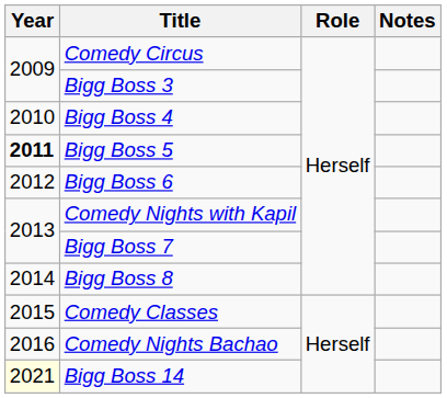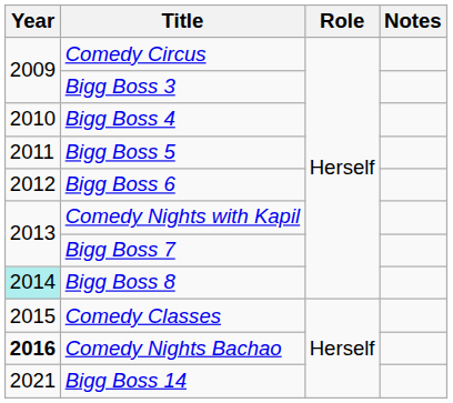Bigg Boss 5 | Year: bold -> normal
Bigg Boss 8 | Year: no background -> paleturquoise background
Comedy Nights Bachao | Year: normal -> bold
Bigg Boss 14 | Year: lightyellow background -> no background
